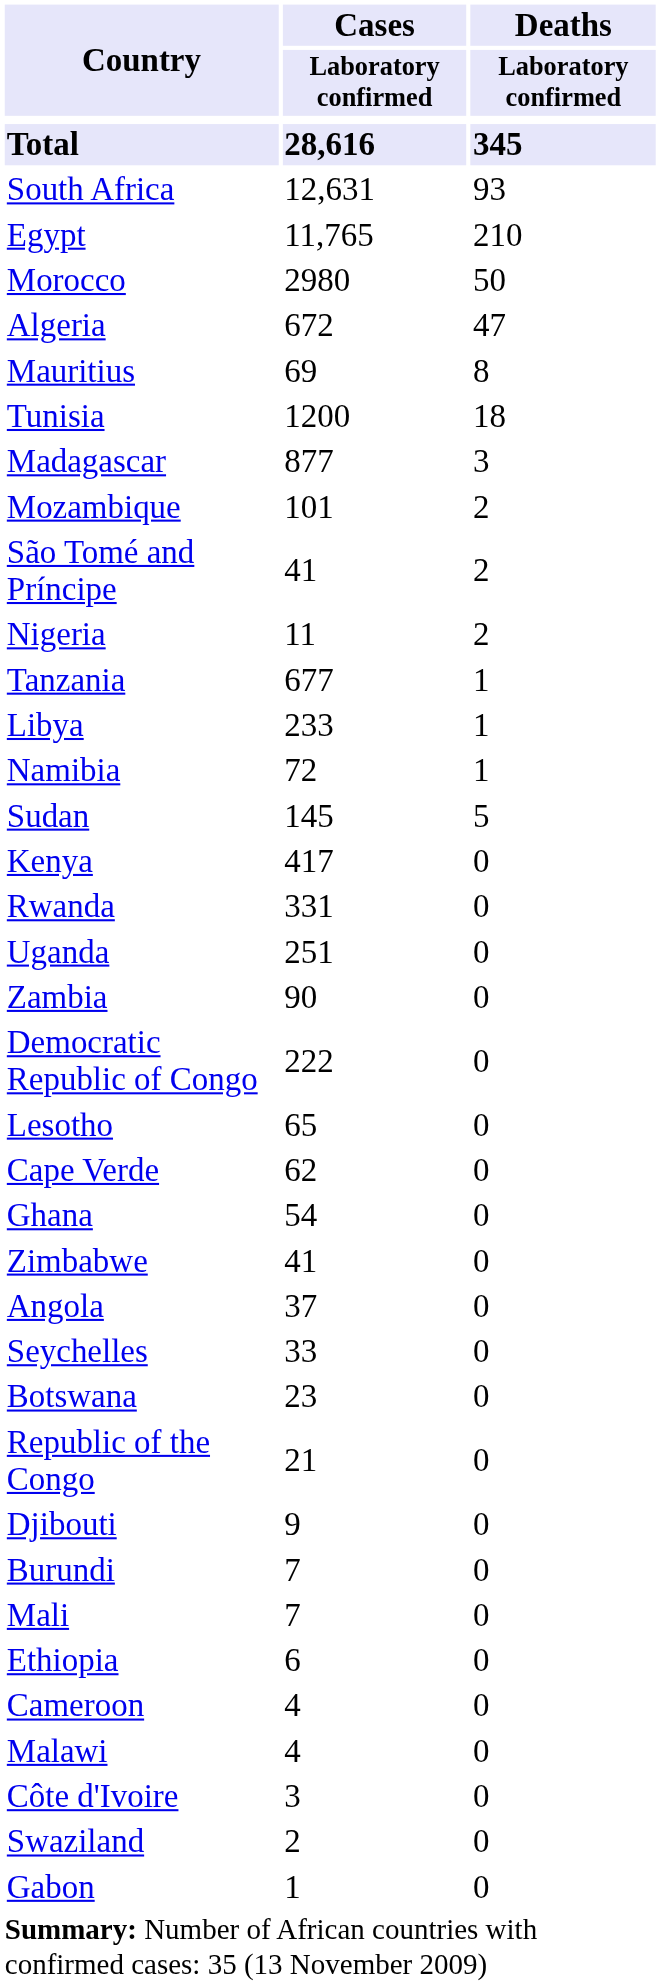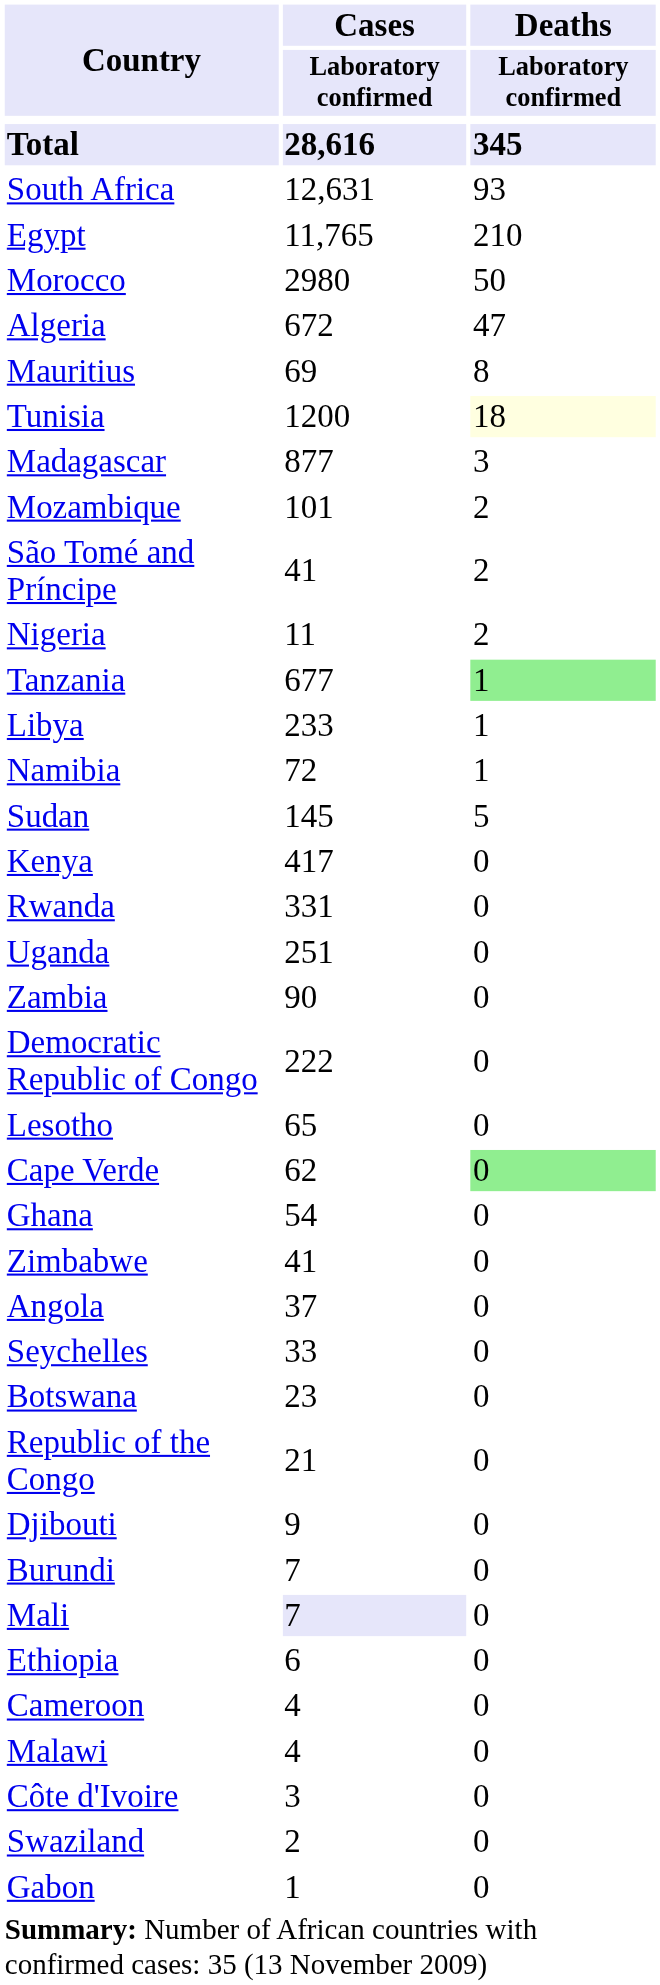Tunisia | Deaths / Laboratory confirmed: no background -> lightyellow background
Tanzania | Deaths / Laboratory confirmed: no background -> lightgreen background
Cape Verde | Deaths / Laboratory confirmed: no background -> lightgreen background
Mali | Cases / Laboratory confirmed: no background -> lavender background
